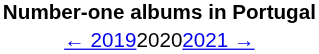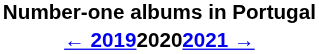row 2 | column 1: normal -> bold
